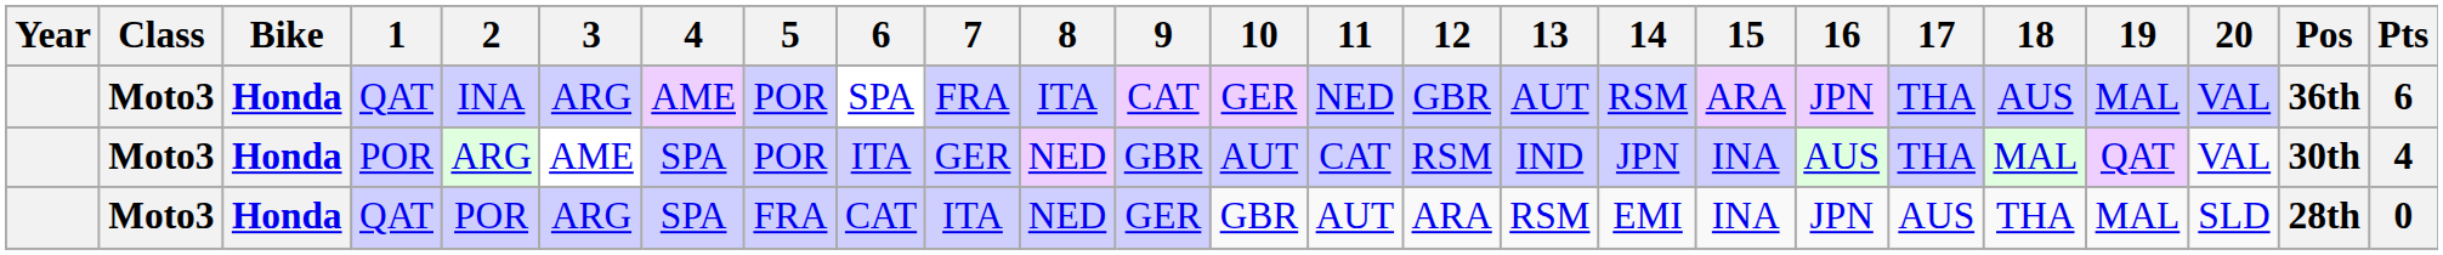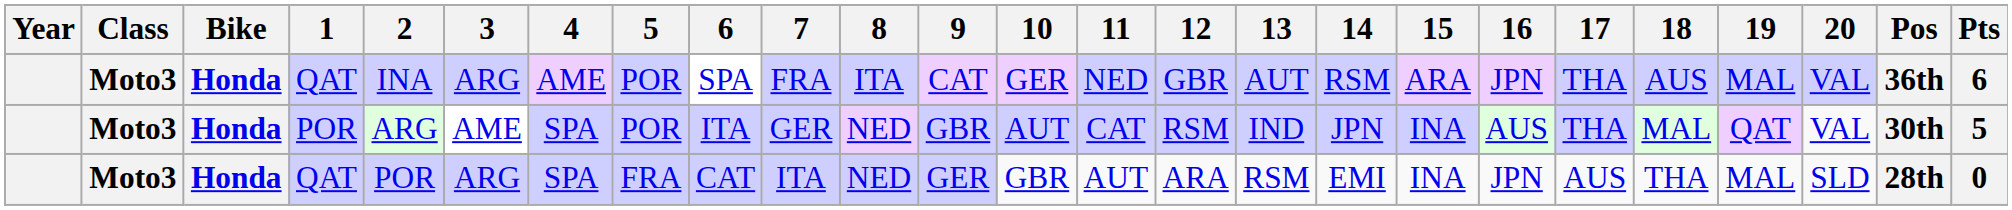row 3 | Pts: 4 -> 5
